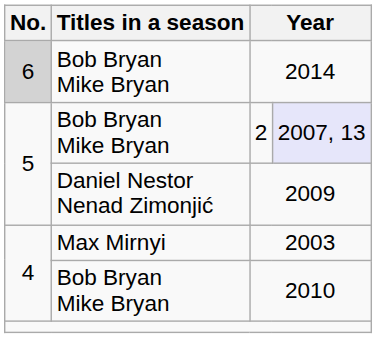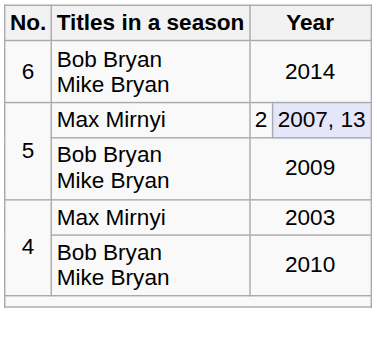2014 | No.: lightgrey background -> no background
2 | Titles in a season: Bob Bryan Mike Bryan -> Max Mirnyi
2009 | Titles in a season: Daniel Nestor Nenad Zimonjić -> Bob Bryan Mike Bryan
